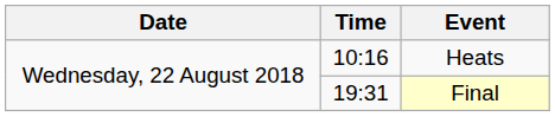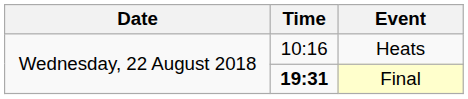Final | Time: normal -> bold
